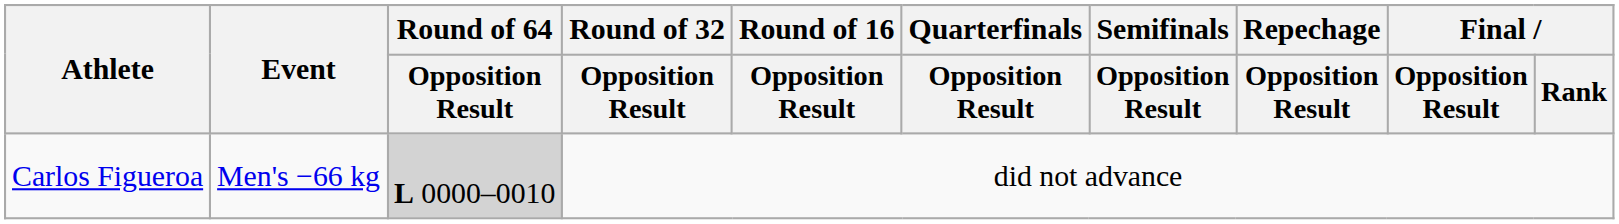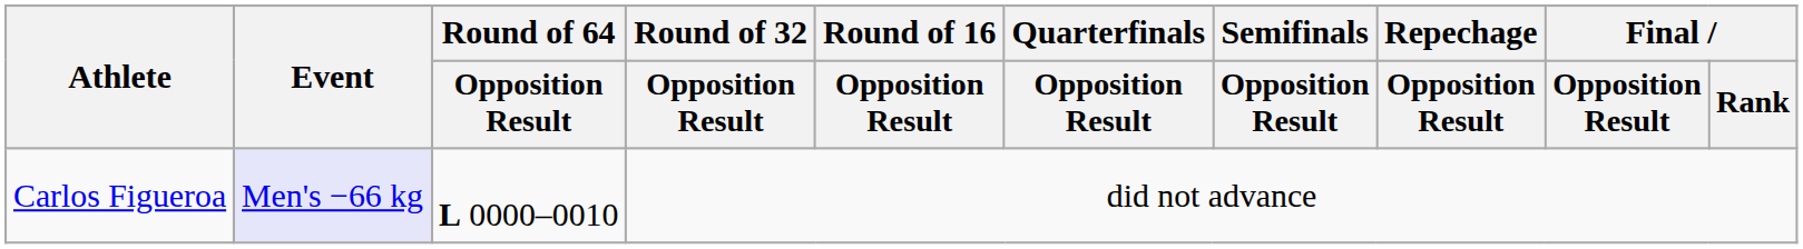Carlos Figueroa | Event: no background -> lavender background
Carlos Figueroa | Round of 64 / Opposition Result: lightgrey background -> no background
